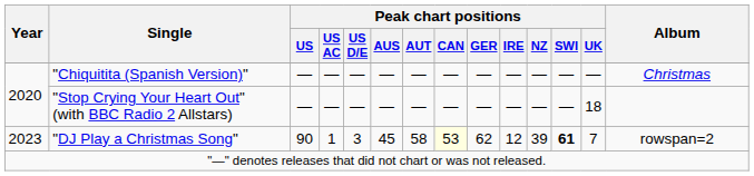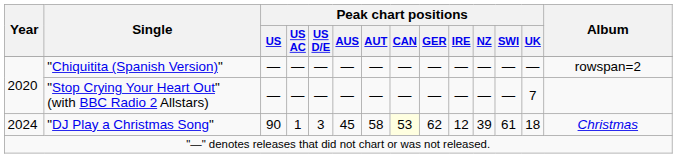"Chiquitita (Spanish Version)" | Album: Christmas -> rowspan=2
"Stop Crying Your Heart Out" (with BBC Radio 2 Allstars) | Peak chart positions / UK: 18 -> 7
"DJ Play a Christmas Song" | Year: 2023 -> 2024
"DJ Play a Christmas Song" | Peak chart positions / SWI: bold -> normal
"DJ Play a Christmas Song" | Peak chart positions / UK: 7 -> 18
"DJ Play a Christmas Song" | Album: rowspan=2 -> Christmas
